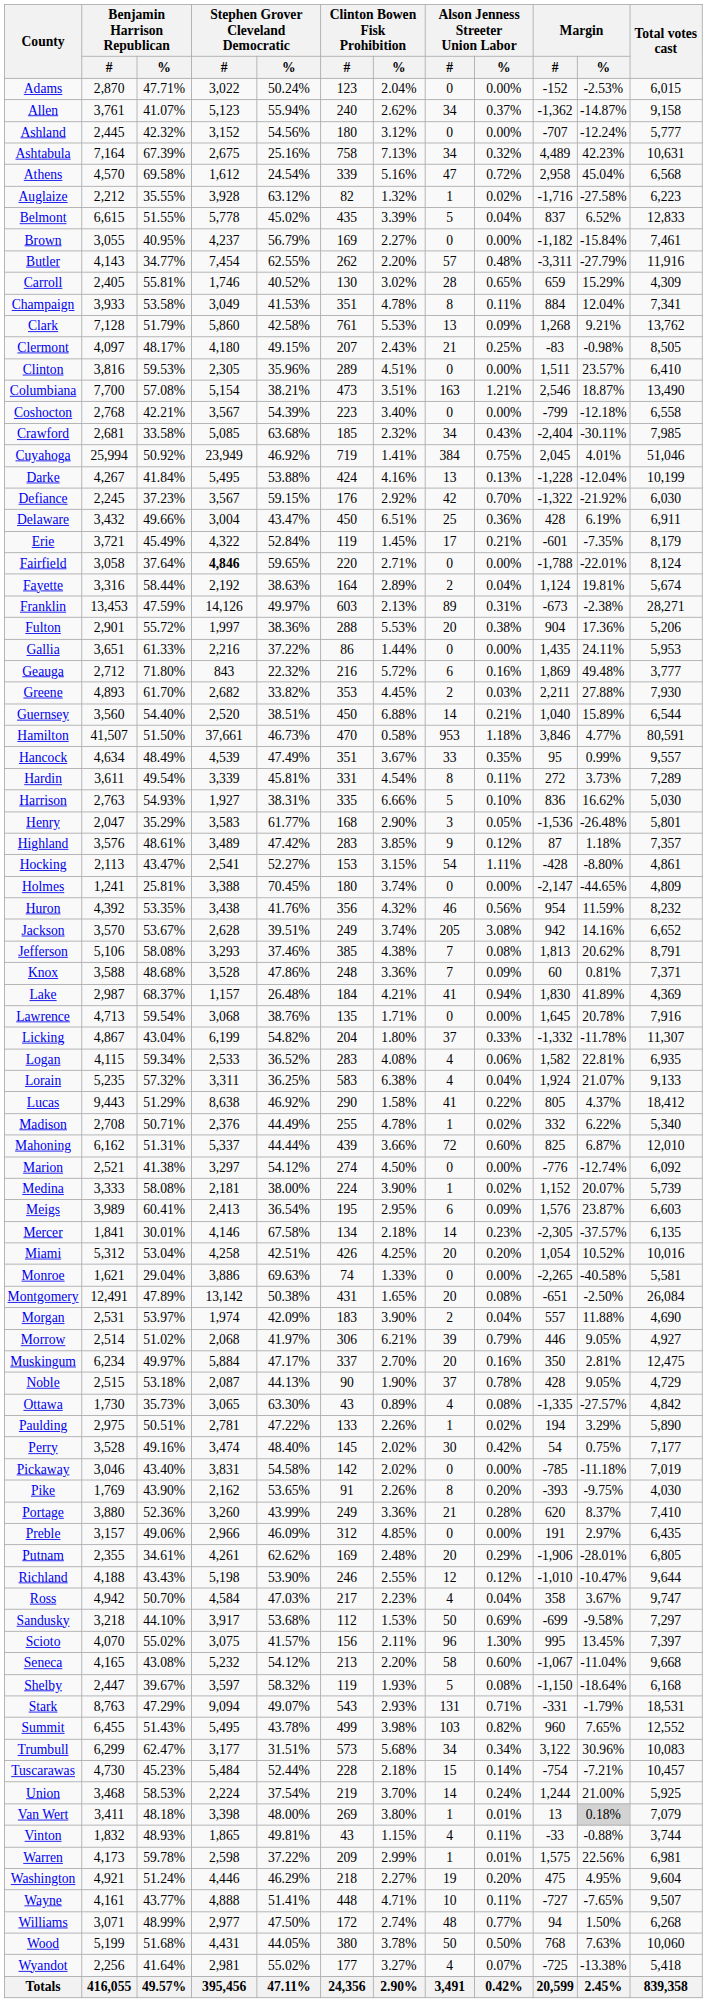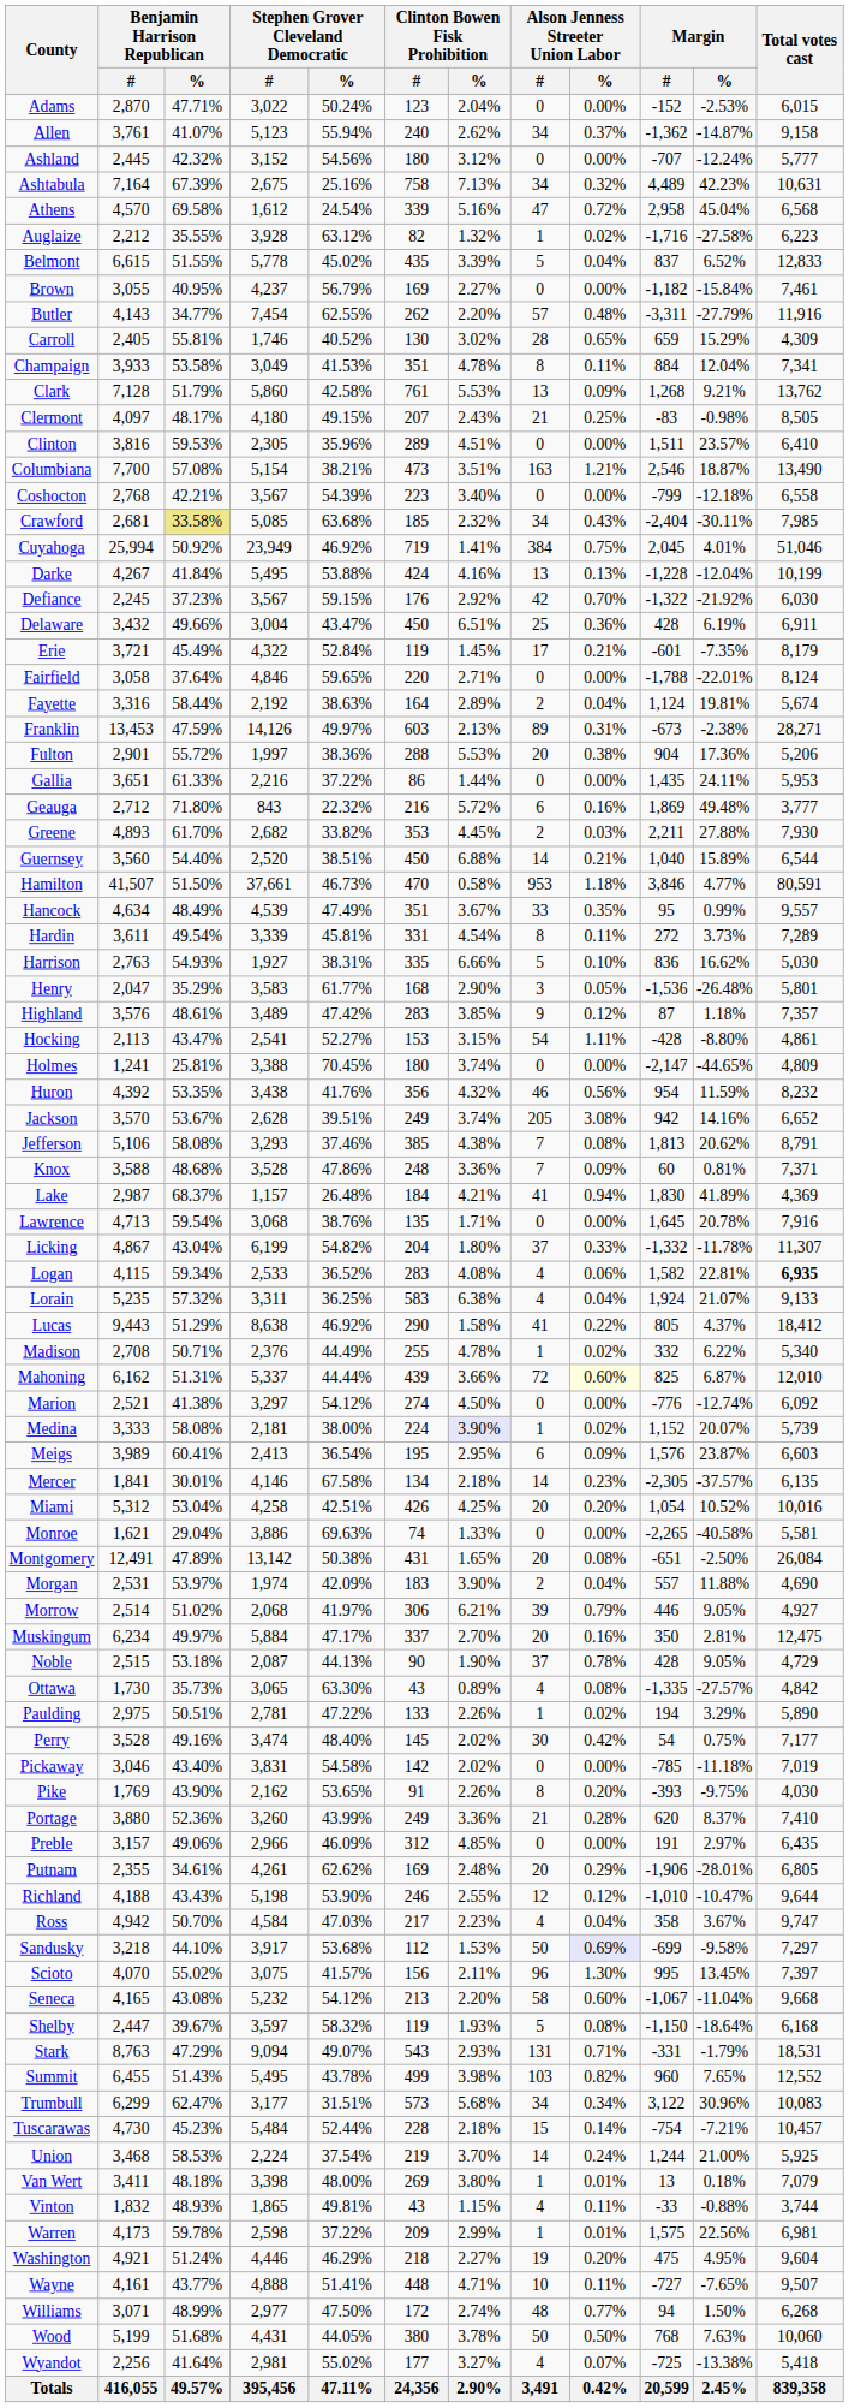Crawford | Benjamin Harrison Republican / %: no background -> khaki background
Fairfield | Stephen Grover Cleveland Democratic / #: bold -> normal
Logan | Total votes cast: normal -> bold
Mahoning | Alson Jenness Streeter Union Labor / %: no background -> lightyellow background
Medina | Clinton Bowen Fisk Prohibition / %: no background -> lavender background
Sandusky | Alson Jenness Streeter Union Labor / %: no background -> lavender background
Van Wert | Margin / %: lightgrey background -> no background
